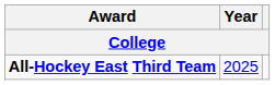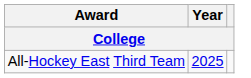row 3 | Award: bold -> normal
